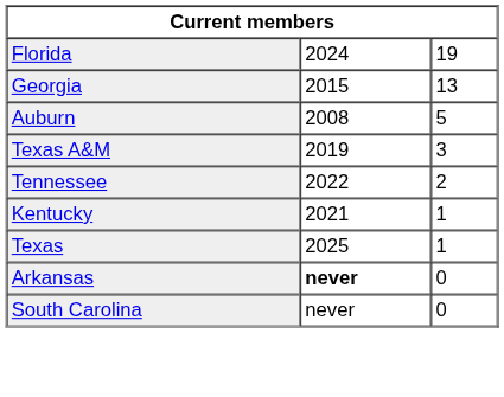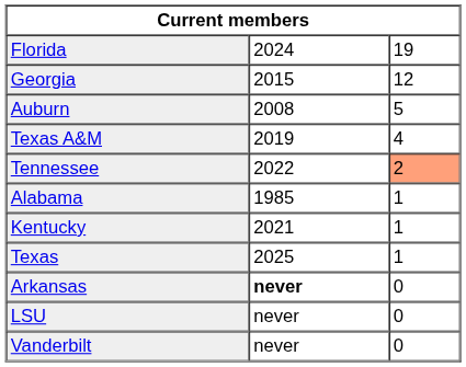Georgia | column 3: 13 -> 12
Texas A&M | column 3: 3 -> 4
Tennessee | column 3: no background -> lightsalmon background
+ row: Alabama | 1985 | 1
+ row: LSU | never | 0
- row: South Carolina | never | 0
+ row: Vanderbilt | never | 0
